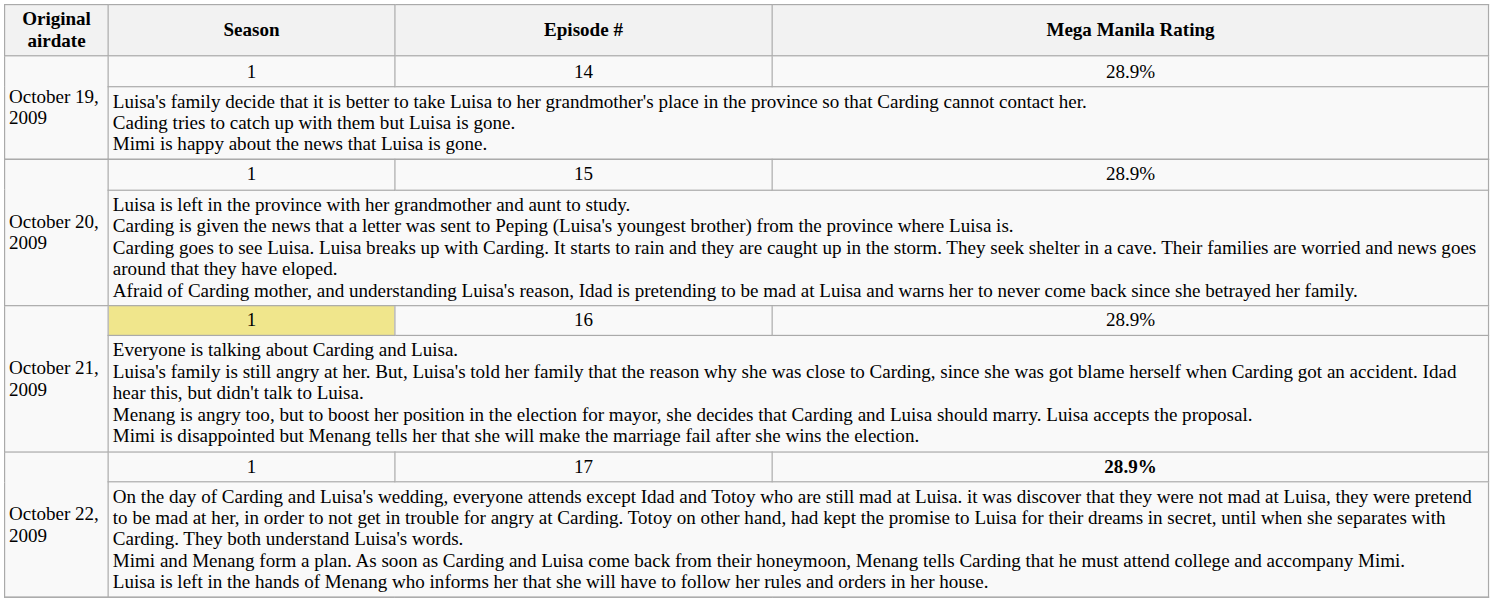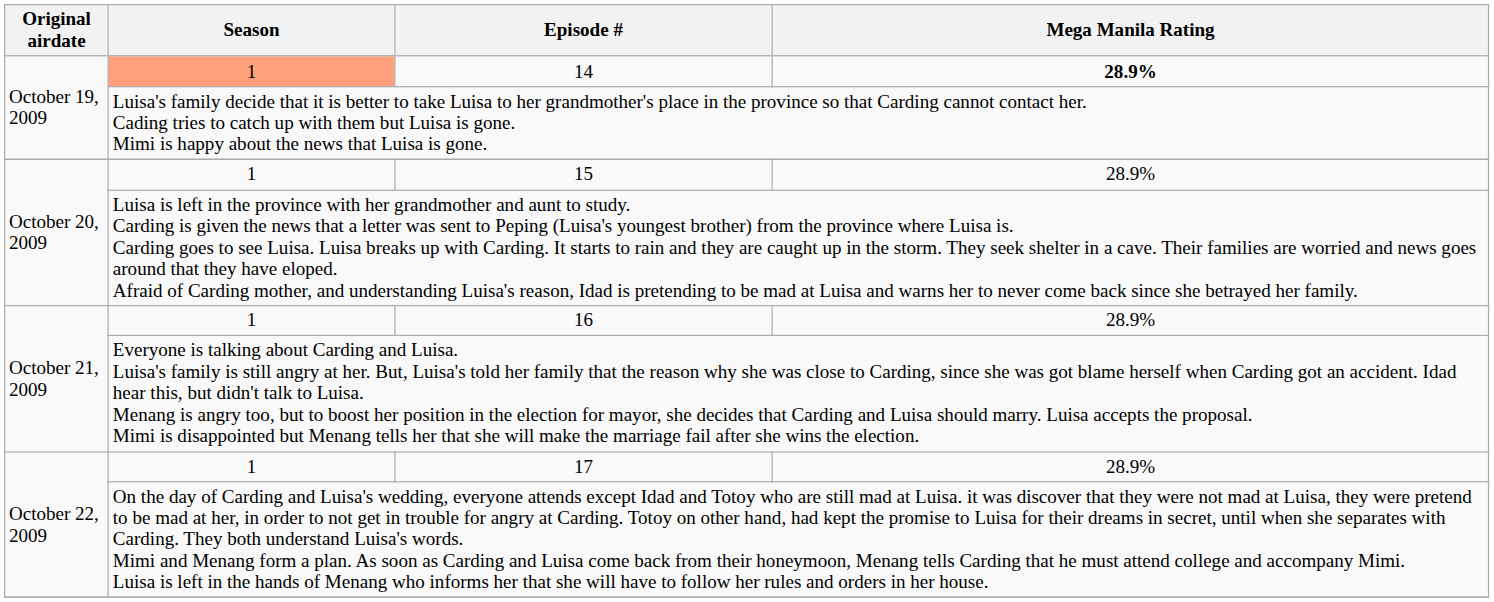14 | Season: no background -> lightsalmon background
14 | Mega Manila Rating: normal -> bold
16 | Season: khaki background -> no background
17 | Mega Manila Rating: bold -> normal
